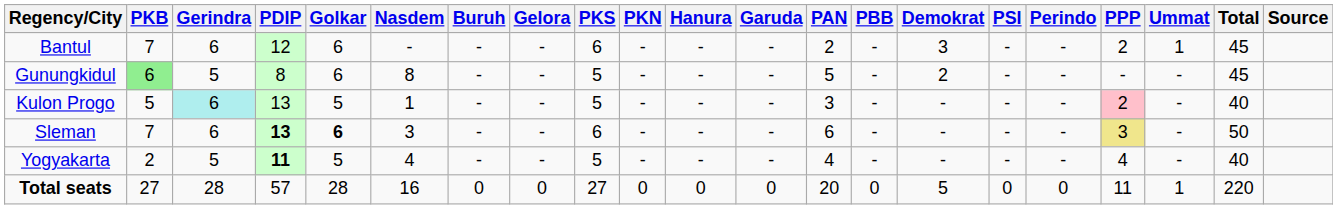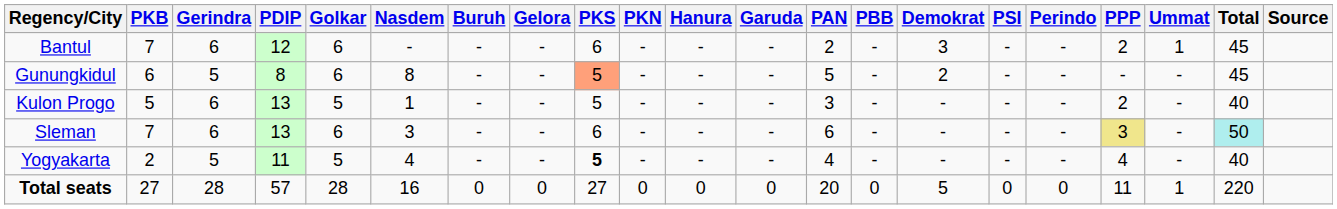Gunungkidul | PKB: lightgreen background -> no background
Gunungkidul | PKS: no background -> lightsalmon background
Kulon Progo | Gerindra: paleturquoise background -> no background
Kulon Progo | PPP: pink background -> no background
Sleman | PDIP: bold -> normal
Sleman | Golkar: bold -> normal
Sleman | Total: no background -> paleturquoise background
Yogyakarta | PDIP: bold -> normal
Yogyakarta | PKS: normal -> bold
